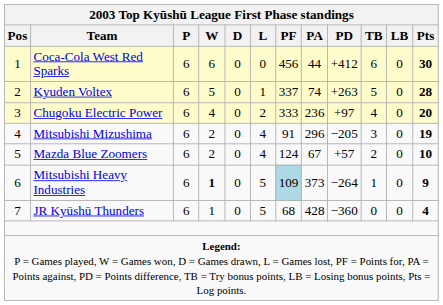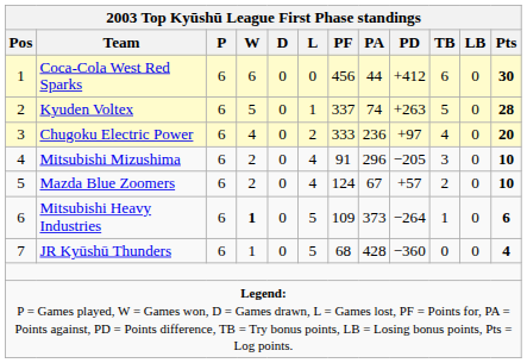Mitsubishi Mizushima | Pts: 19 -> 10
Mitsubishi Heavy Industries | PF: lightblue background -> no background
Mitsubishi Heavy Industries | Pts: 9 -> 6
